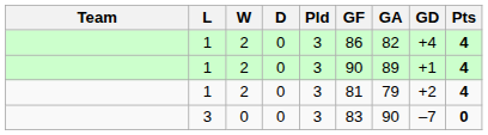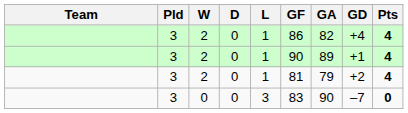columns swapped: Pld <-> L
